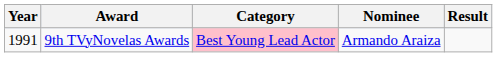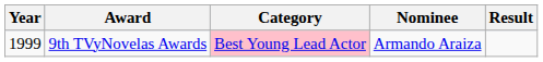9th TVyNovelas Awards | Year: 1991 -> 1999
